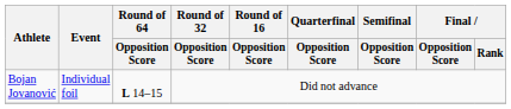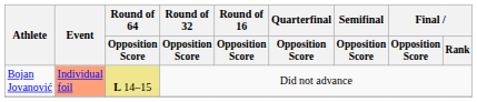Bojan Jovanović | Event: no background -> lightsalmon background
Bojan Jovanović | Round of 64 / Opposition Score: no background -> khaki background
